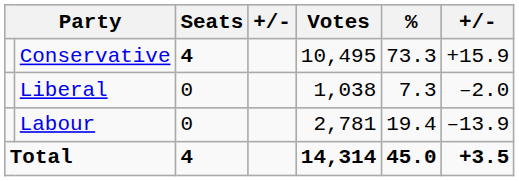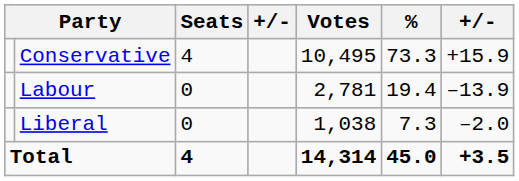Conservative | Seats: bold -> normal
rows swapped: Labour <-> Liberal
